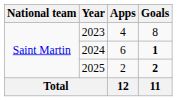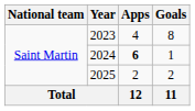2024 | Apps: normal -> bold
2024 | Goals: bold -> normal
2025 | Goals: bold -> normal
